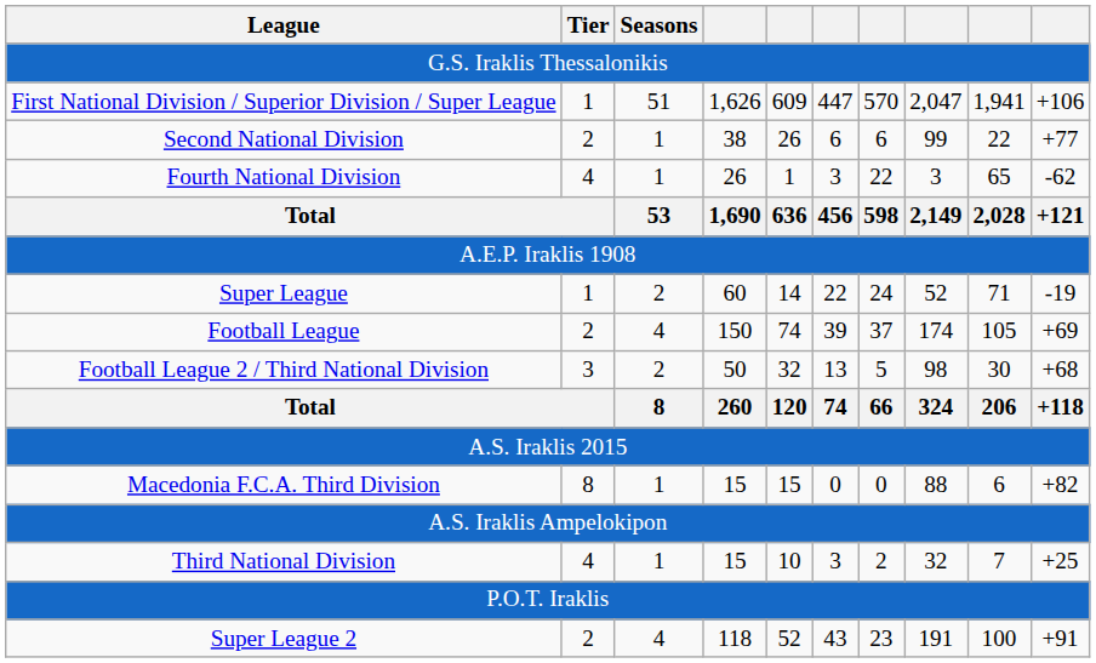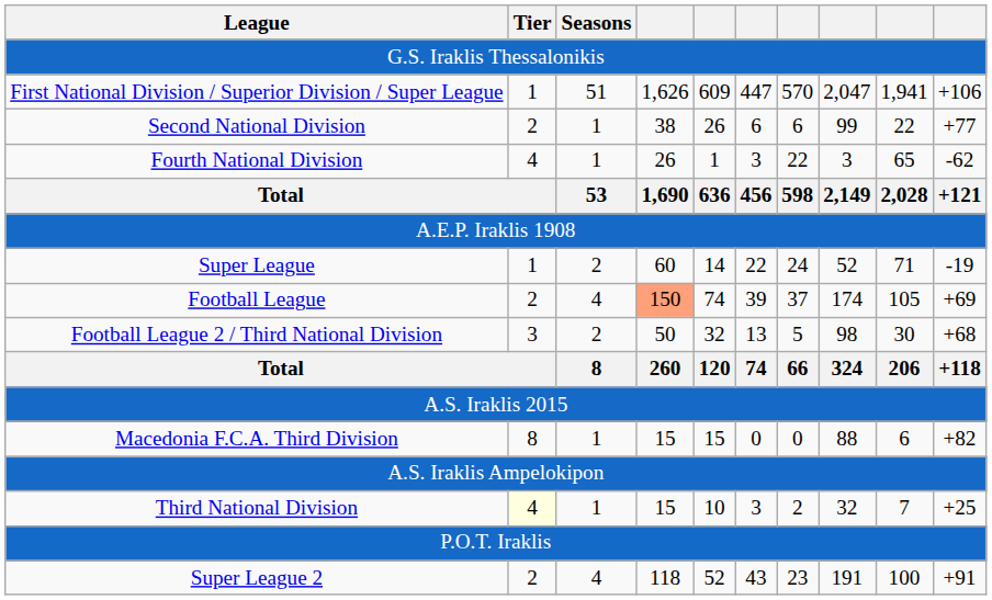Football League | column 4: no background -> lightsalmon background
Third National Division | Tier: no background -> lightyellow background
